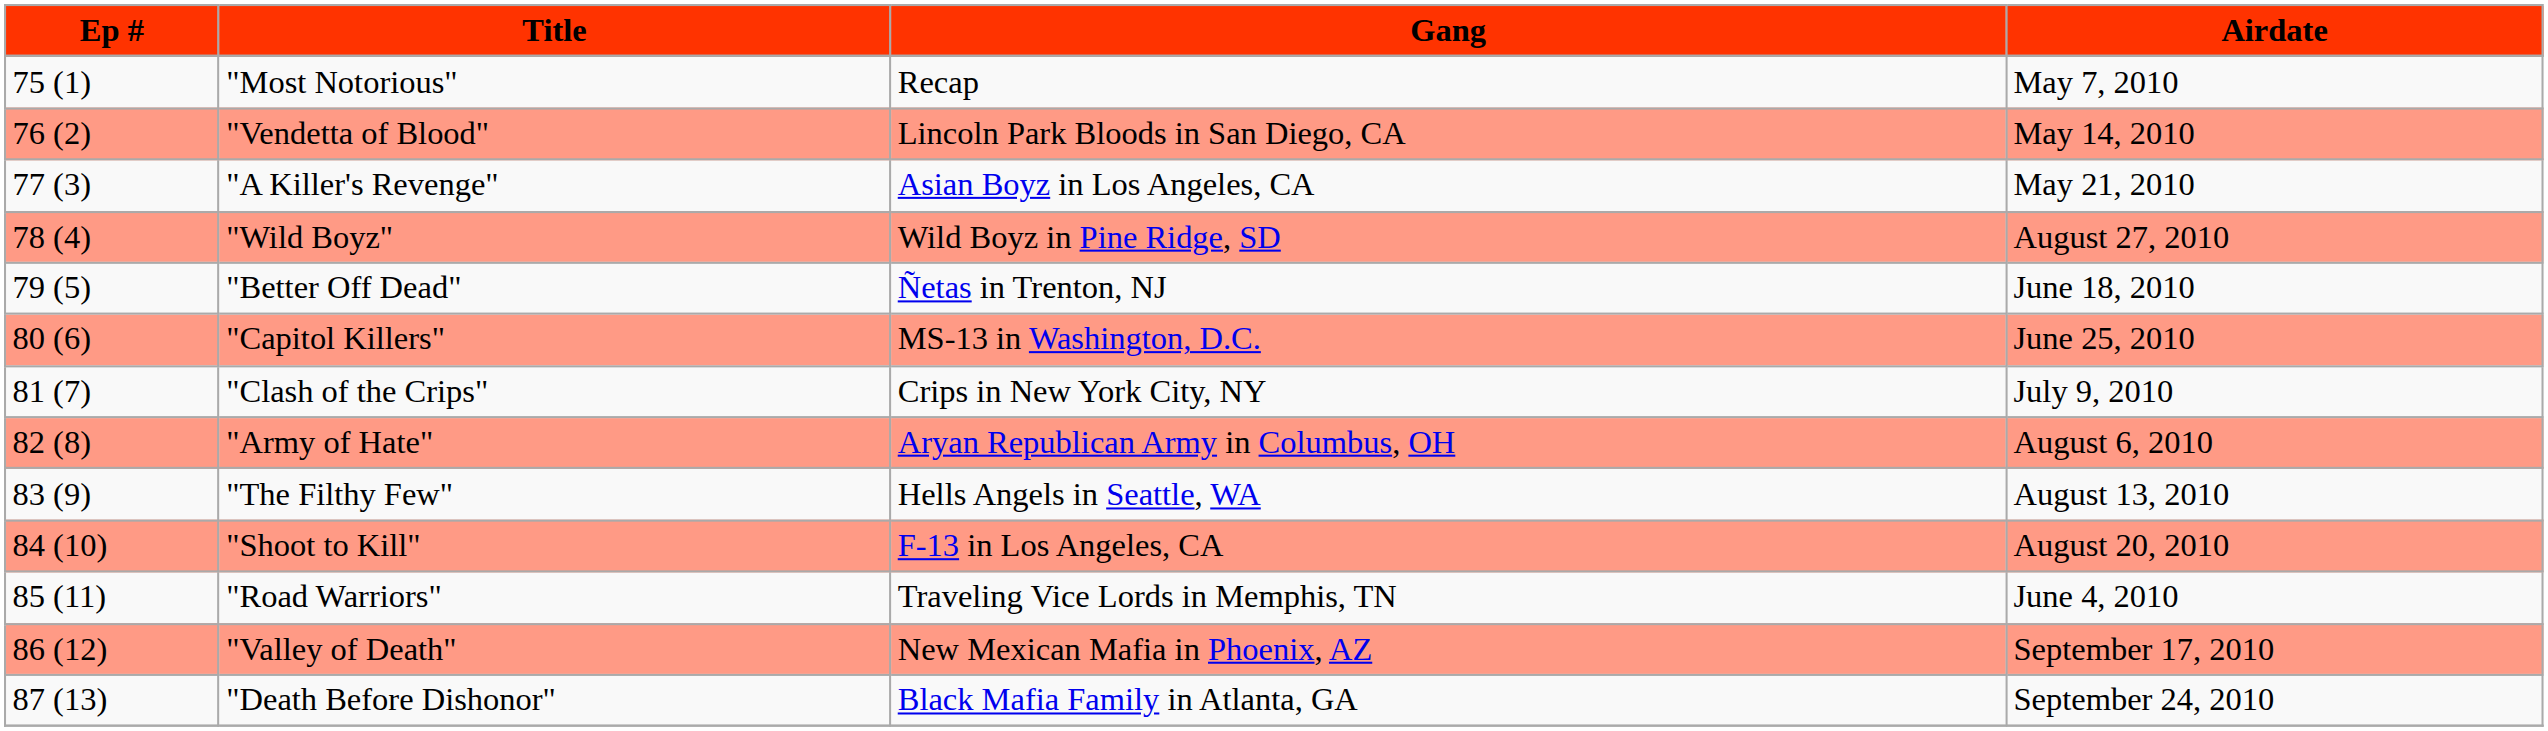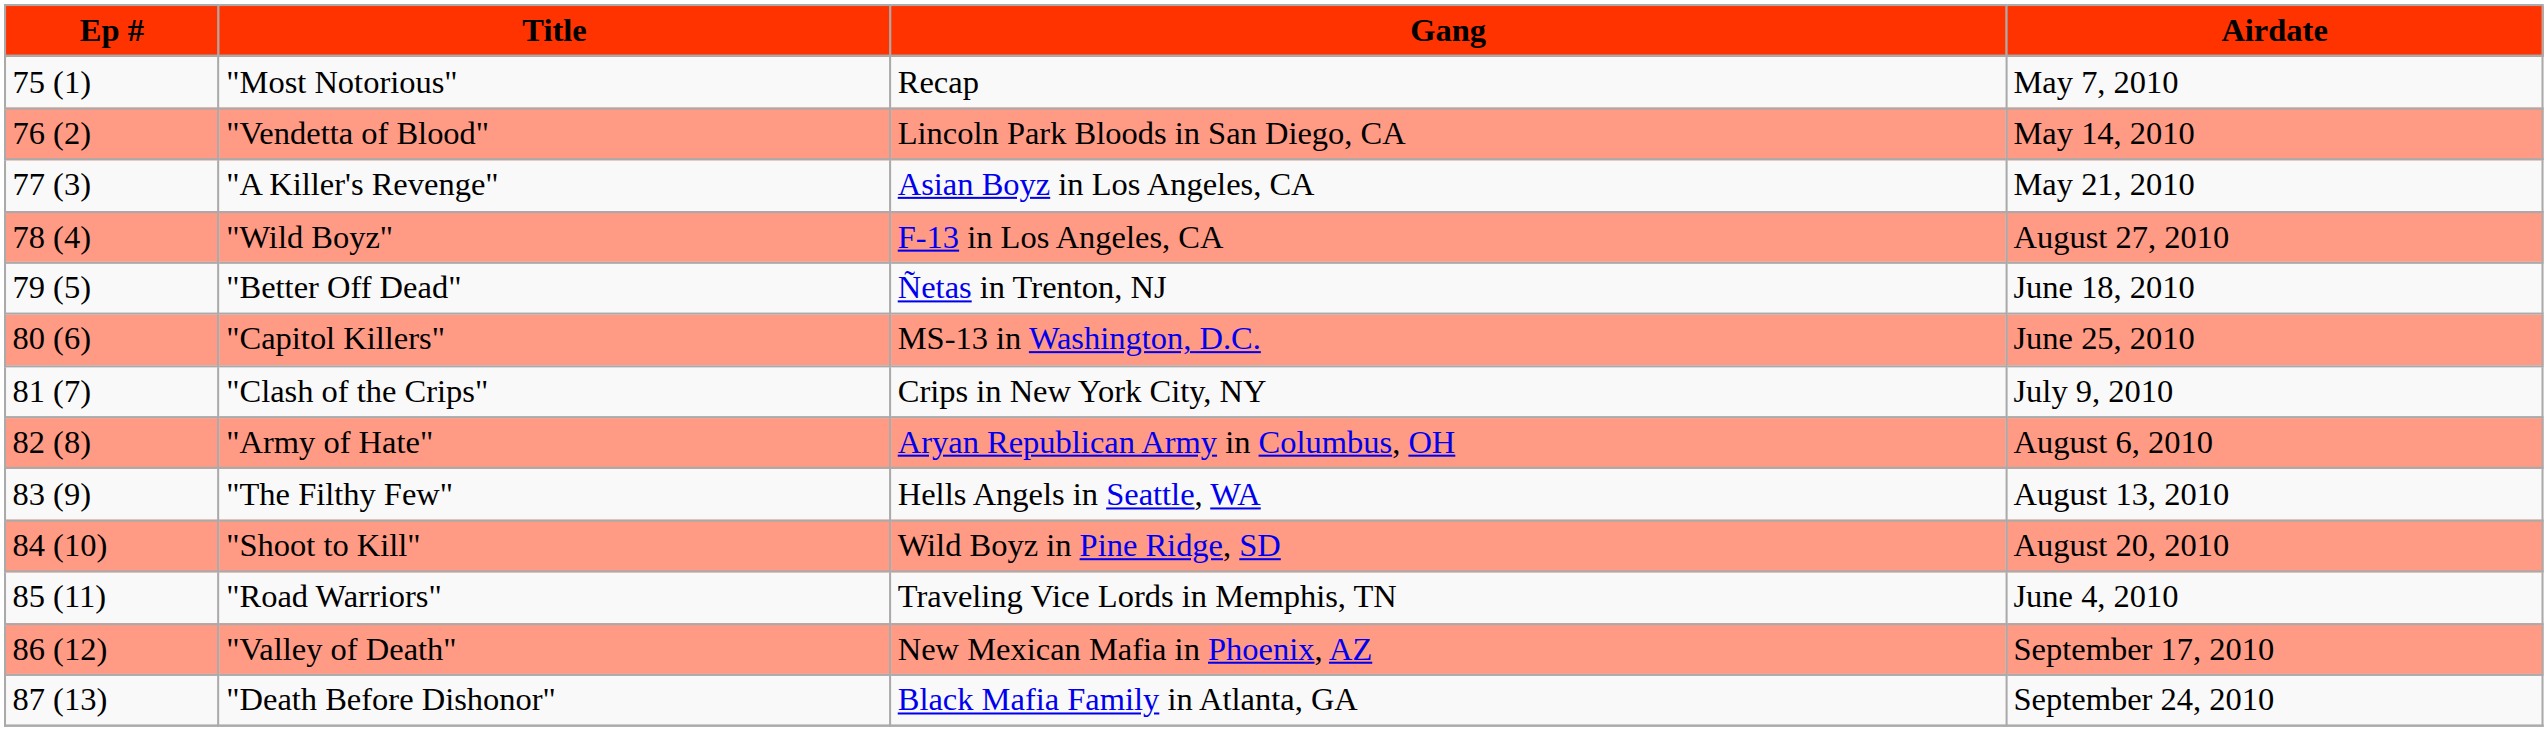"Wild Boyz" | Gang: Wild Boyz in Pine Ridge, SD -> F-13 in Los Angeles, CA
"Shoot to Kill" | Gang: F-13 in Los Angeles, CA -> Wild Boyz in Pine Ridge, SD
